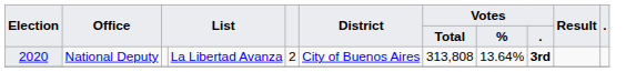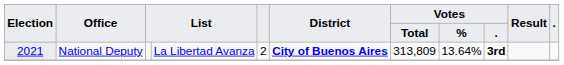National Deputy | Election: 2020 -> 2021
National Deputy | District: normal -> bold
National Deputy | Votes / Total: 313,808 -> 313,809
